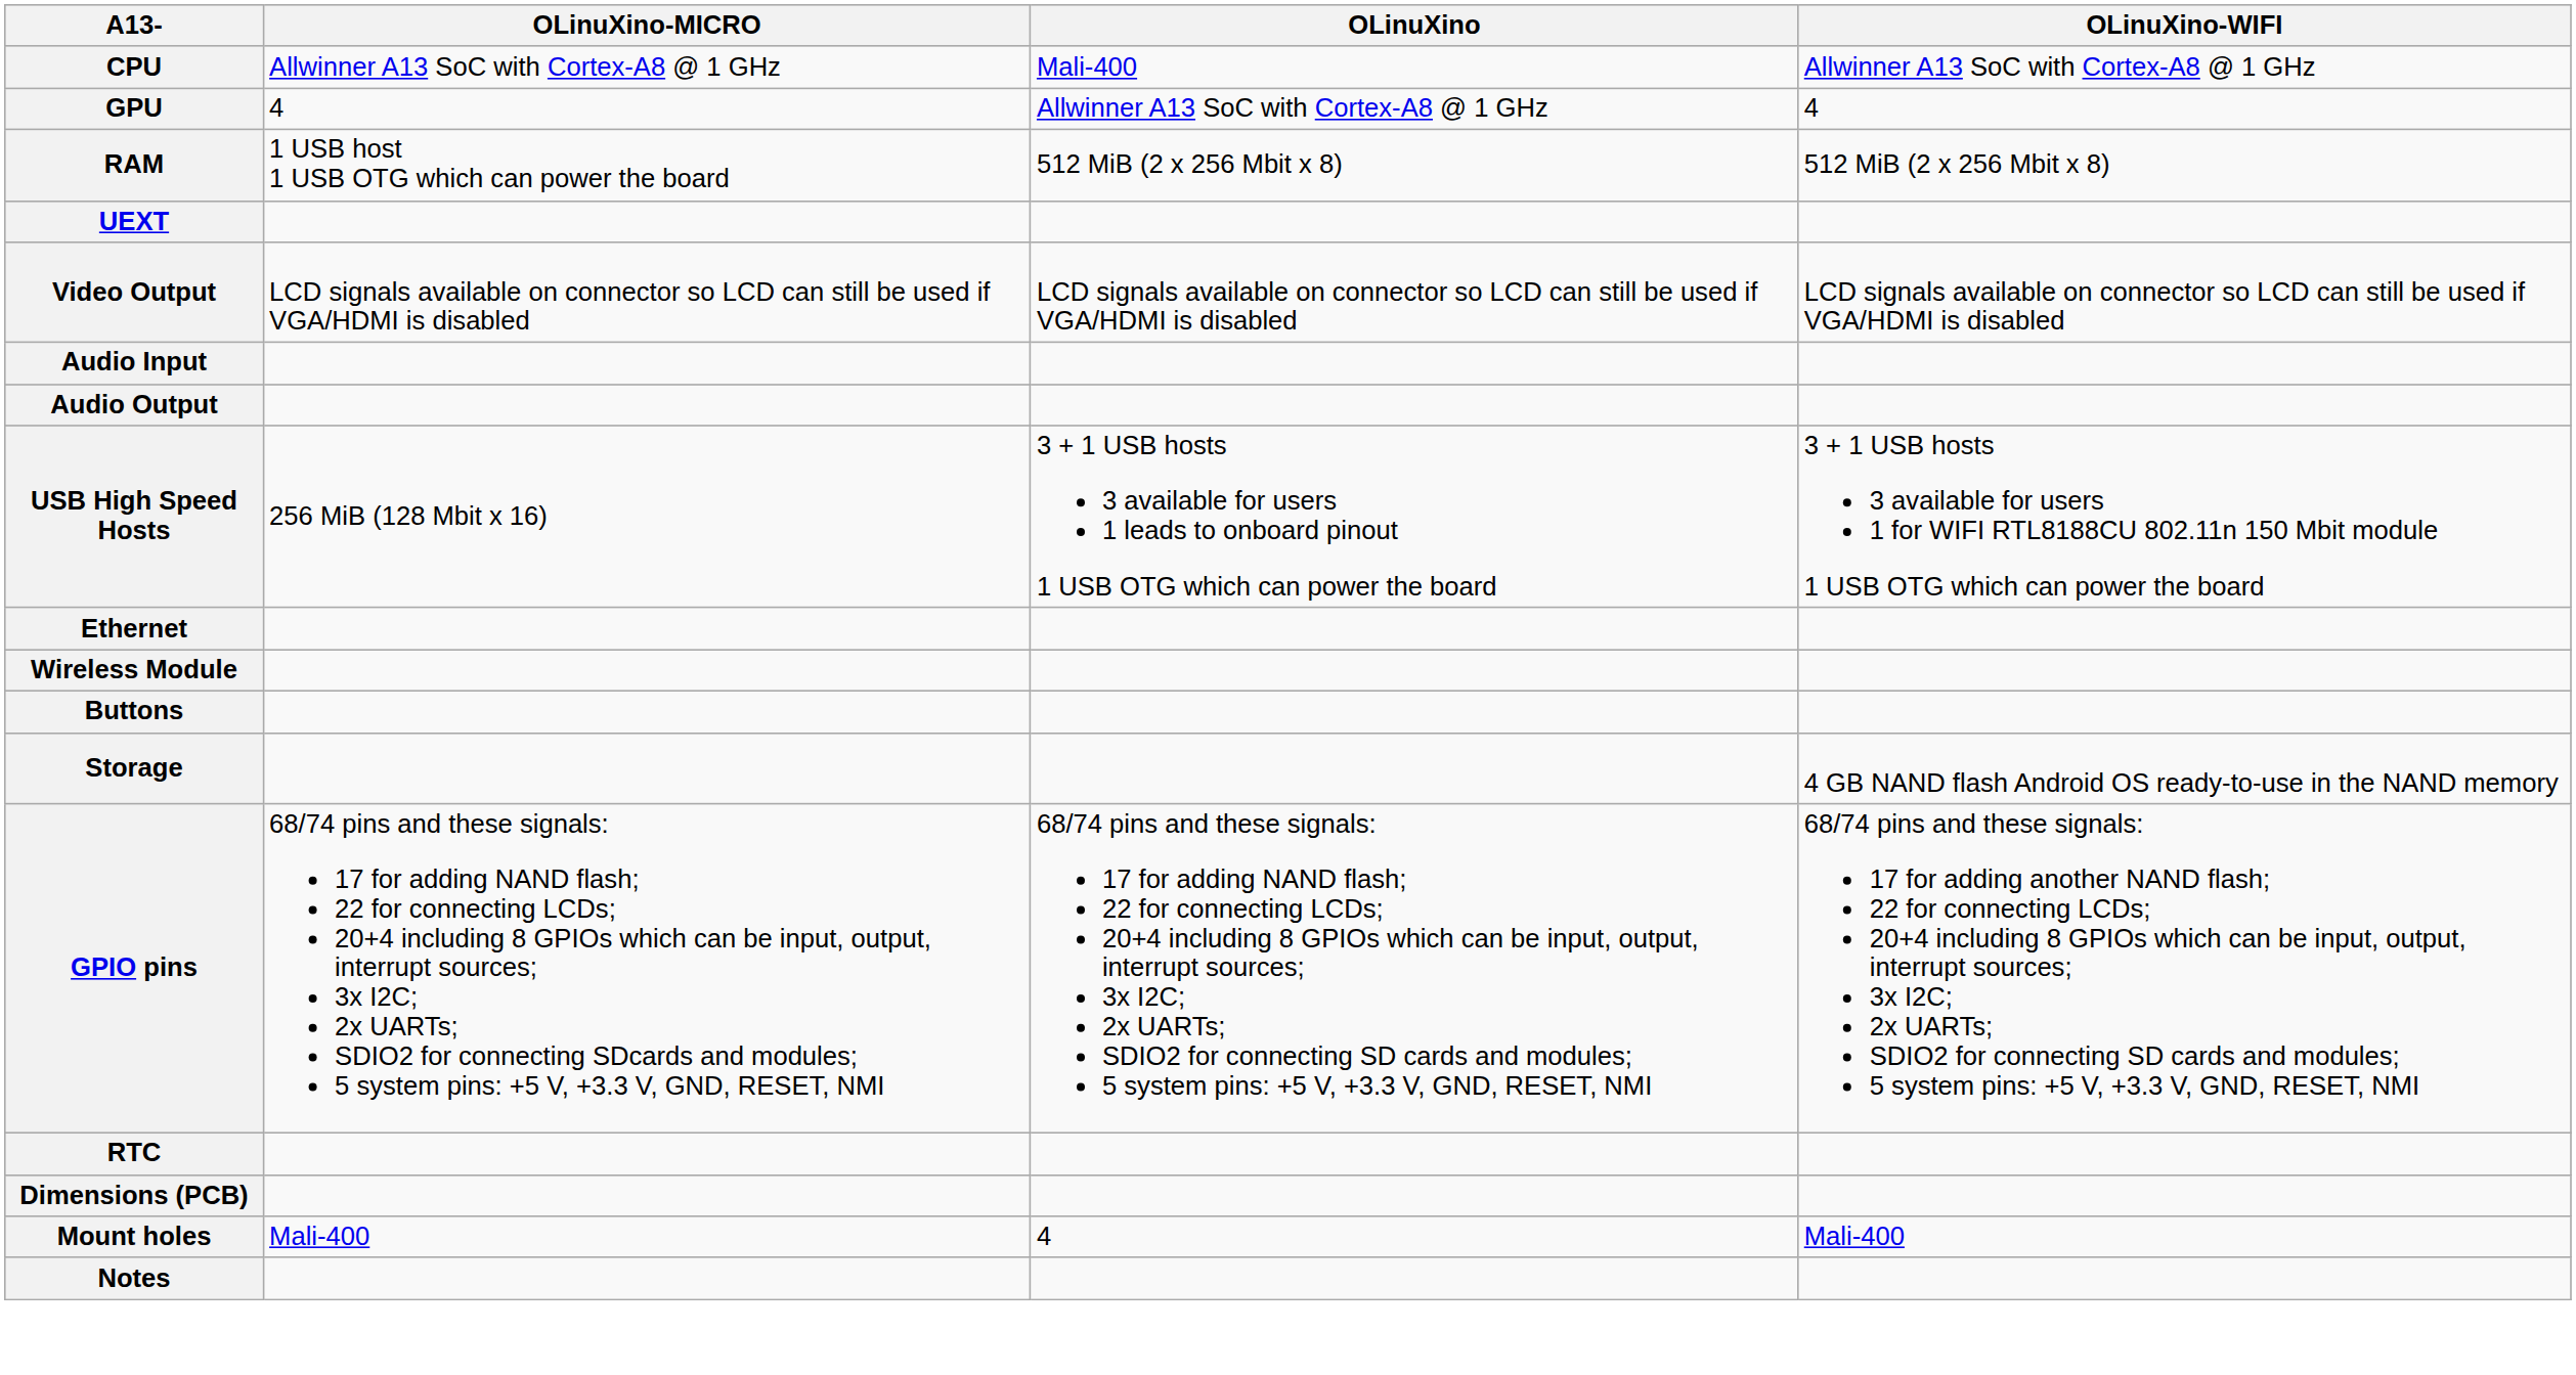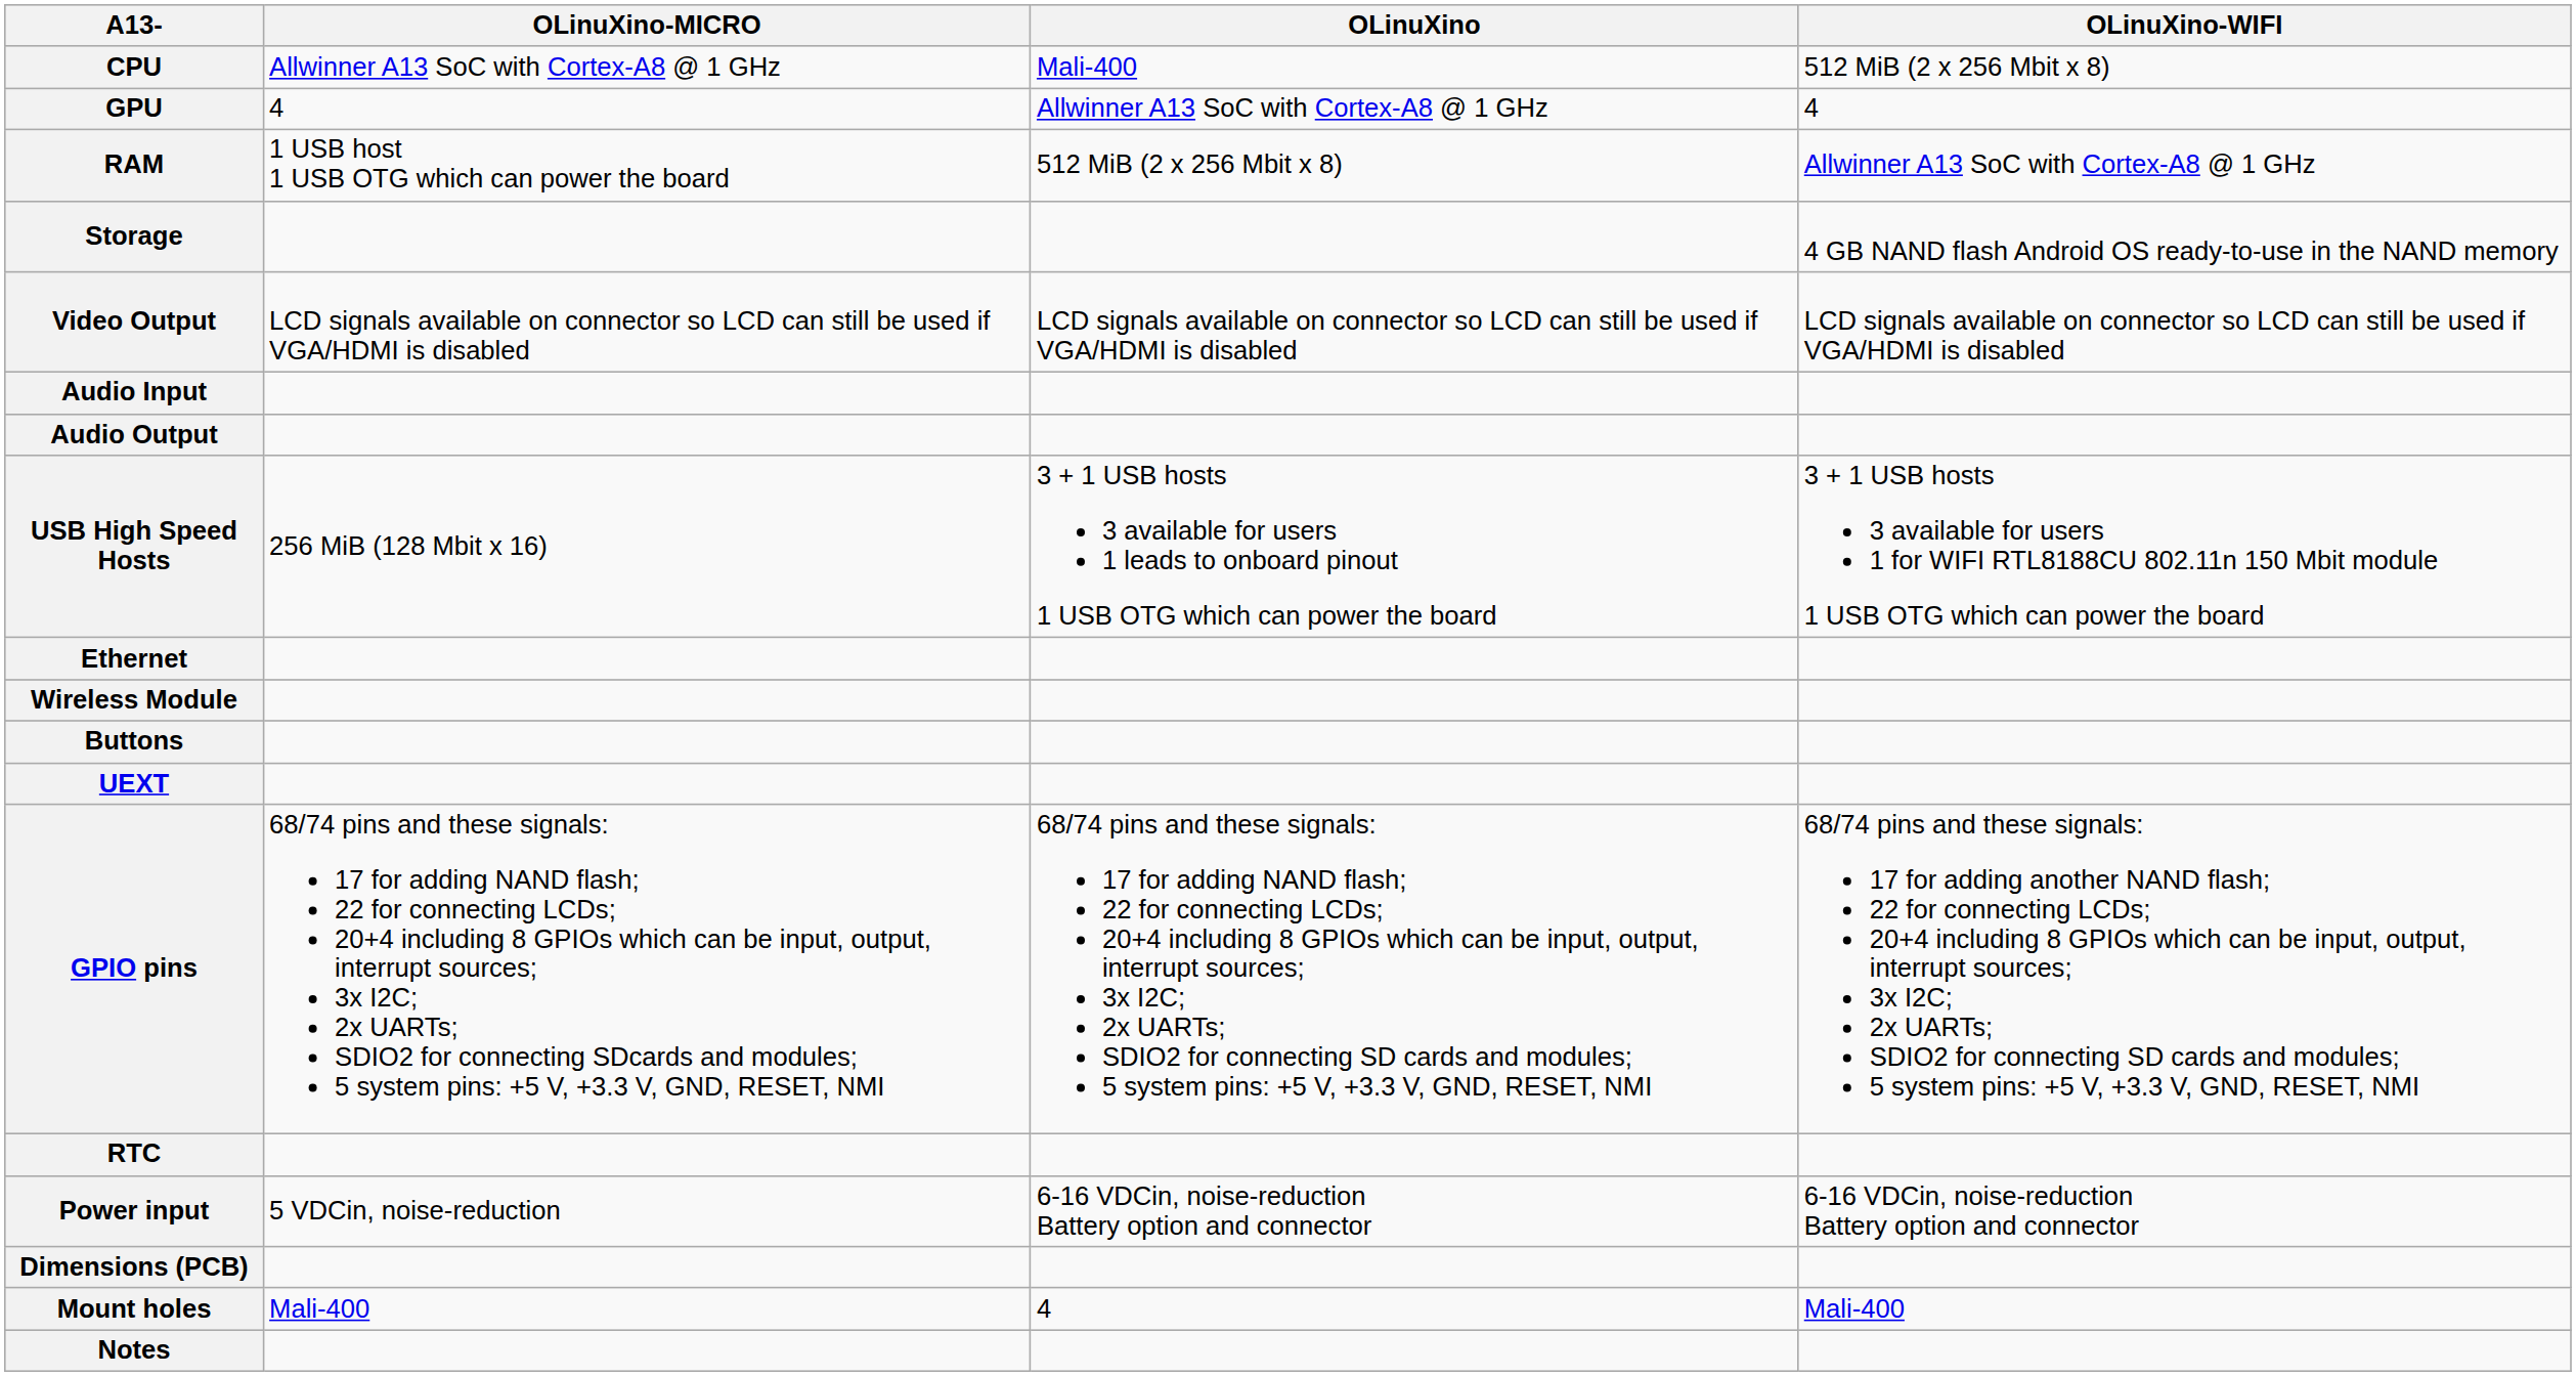CPU | OLinuXino-WIFI: Allwinner A13 SoC with Cortex-A8 @ 1 GHz -> 512 MiB (2 x 256 Mbit x 8)
RAM | OLinuXino-WIFI: 512 MiB (2 x 256 Mbit x 8) -> Allwinner A13 SoC with Cortex-A8 @ 1 GHz
rows swapped: Storage <-> UEXT
+ row: Power input | 5 VDCin, noise-reduction | 6-16 VDCin, noise-reduction Battery option and connector | 6-16 VDCin, noise-reduction Battery option and connector
